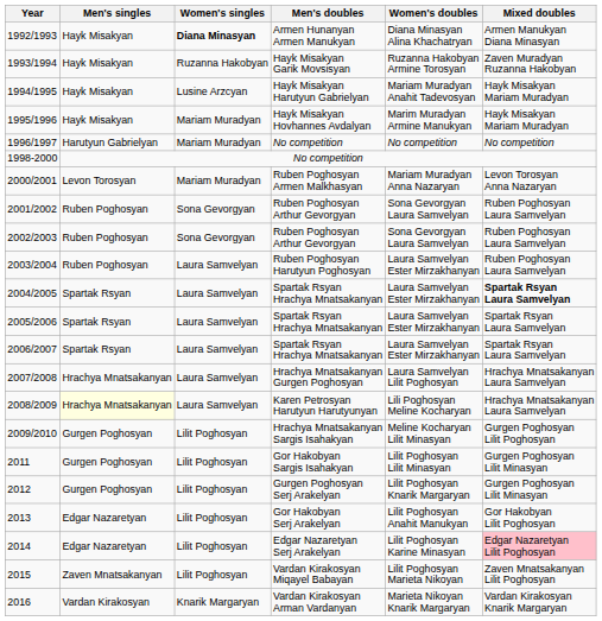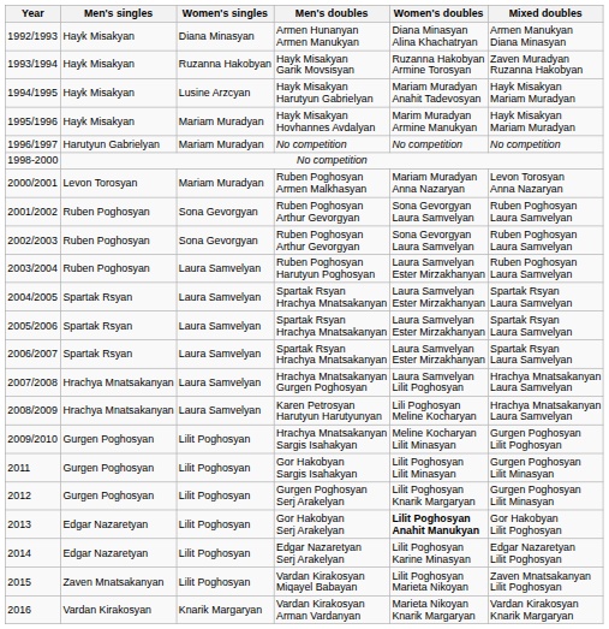1992/1993 | Women's singles: bold -> normal
2004/2005 | Mixed doubles: bold -> normal
2008/2009 | Men's singles: lightyellow background -> no background
2013 | Women's doubles: normal -> bold
2014 | Mixed doubles: pink background -> no background
